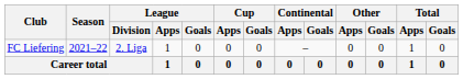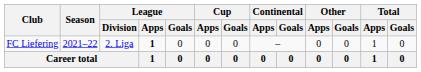FC Liefering | League / Apps: normal -> bold
